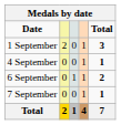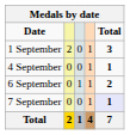7 September | Total: no background -> lavender background
